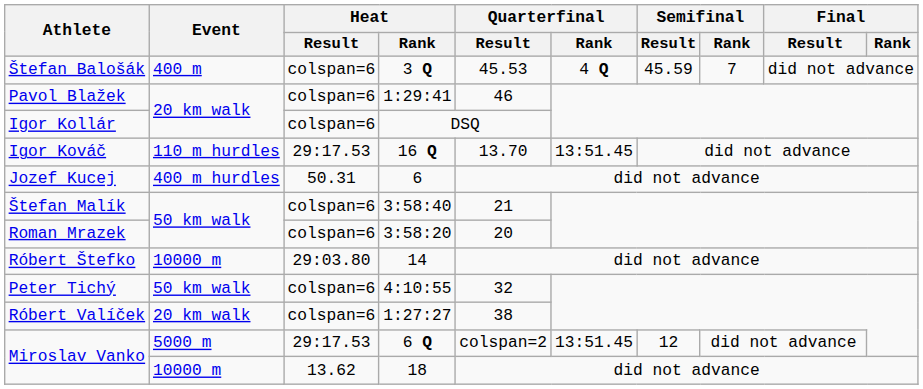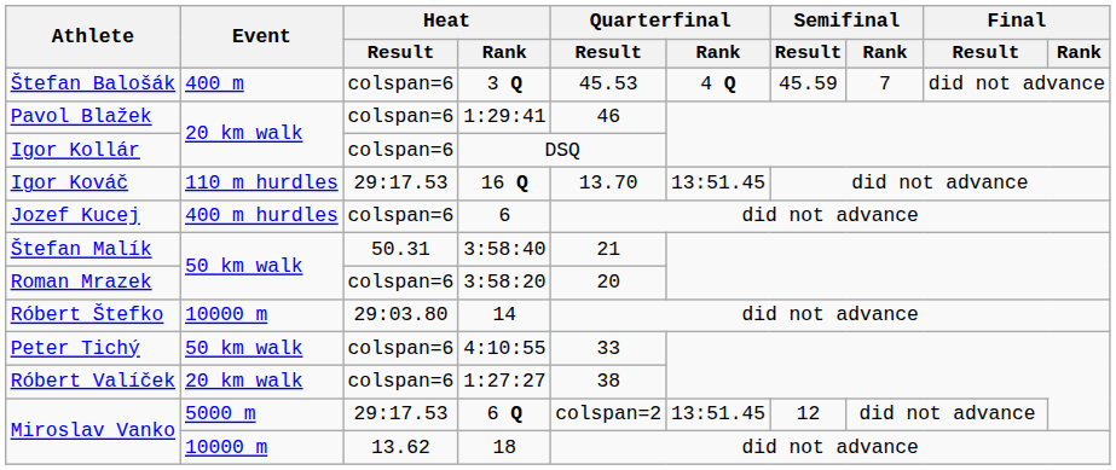Jozef Kucej | Heat / Result: 50.31 -> colspan=6
Štefan Malík | Heat / Result: colspan=6 -> 50.31
Peter Tichý | Quarterfinal / Result: 32 -> 33
